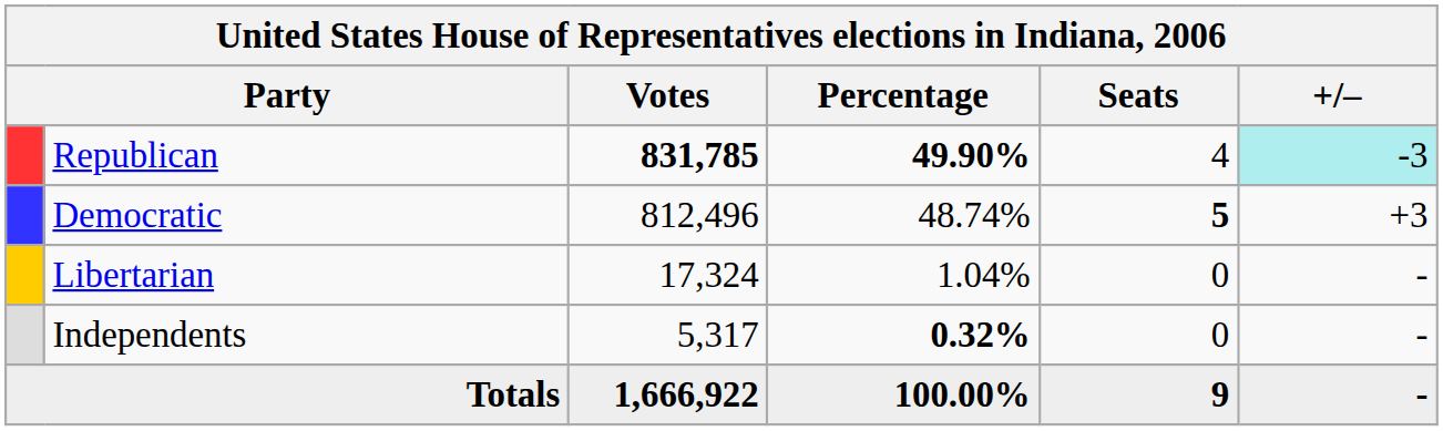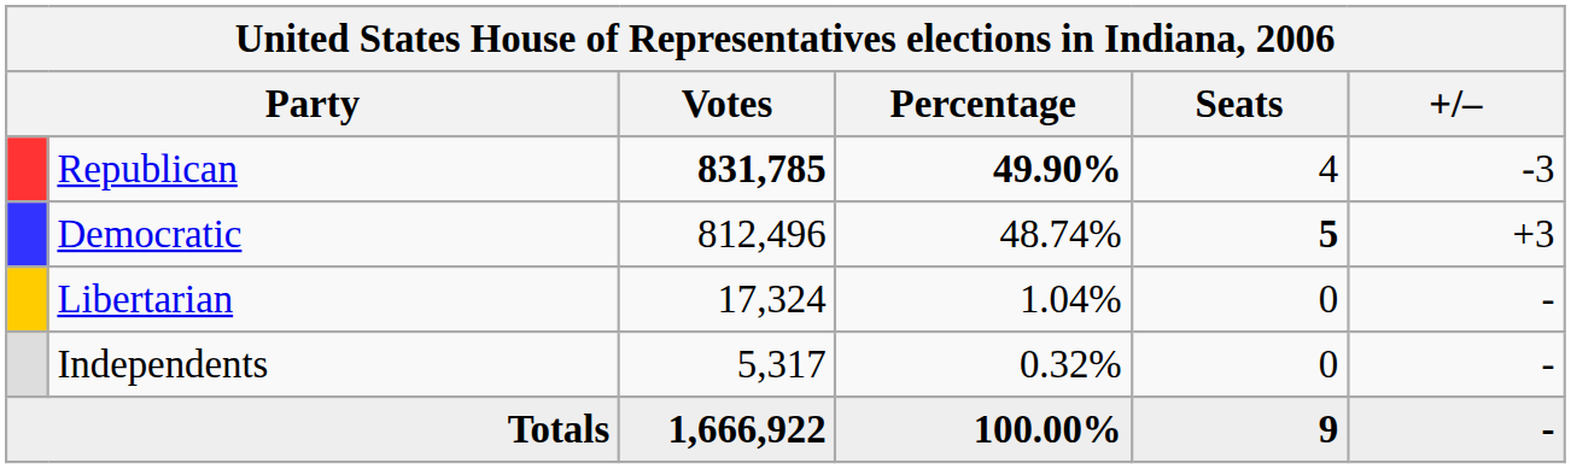Republican | +/–: paleturquoise background -> no background
Independents | Percentage: bold -> normal
